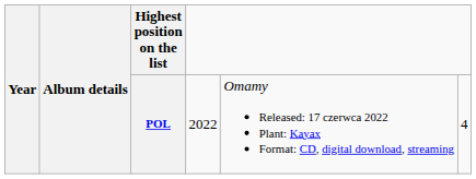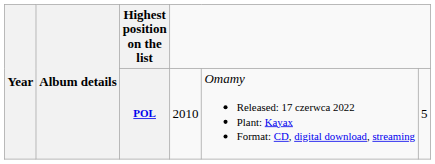row 2 | column 4: 2022 -> 2010
row 2 | column 6: 4 -> 5
